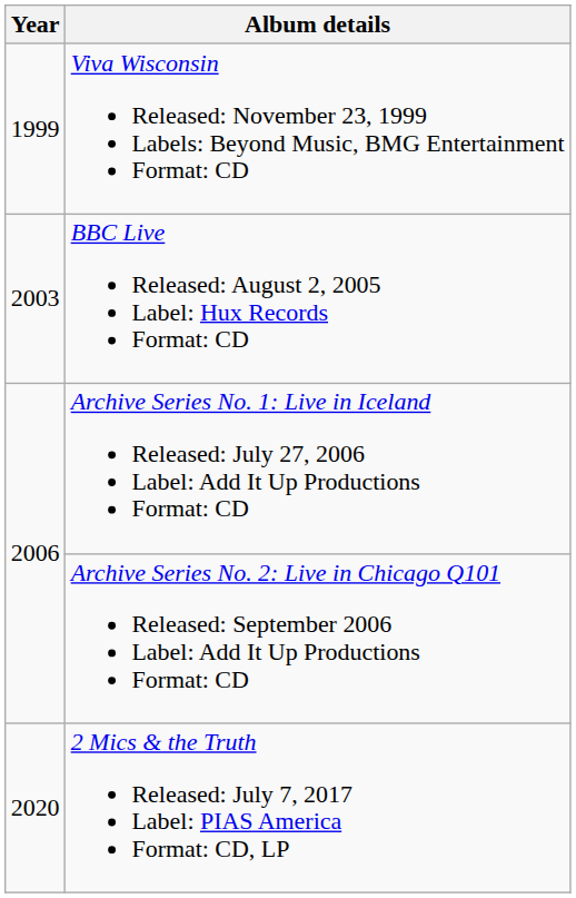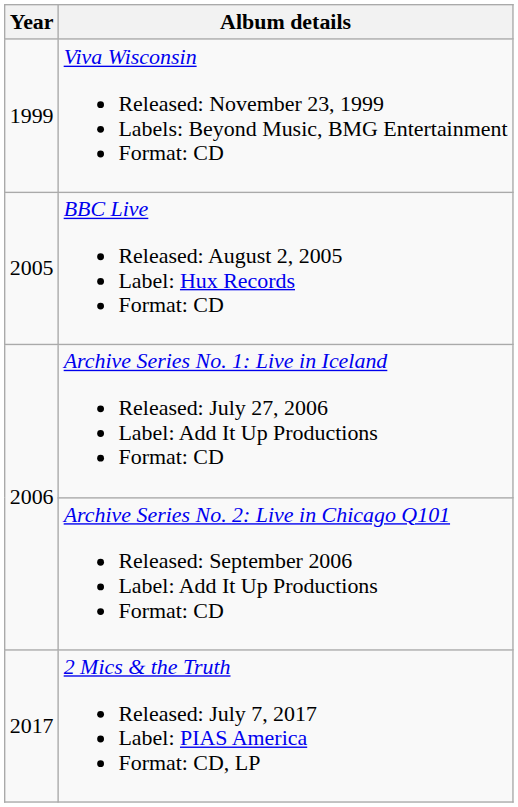row 3 | Year: 2003 -> 2005
row 6 | Year: 2020 -> 2017
